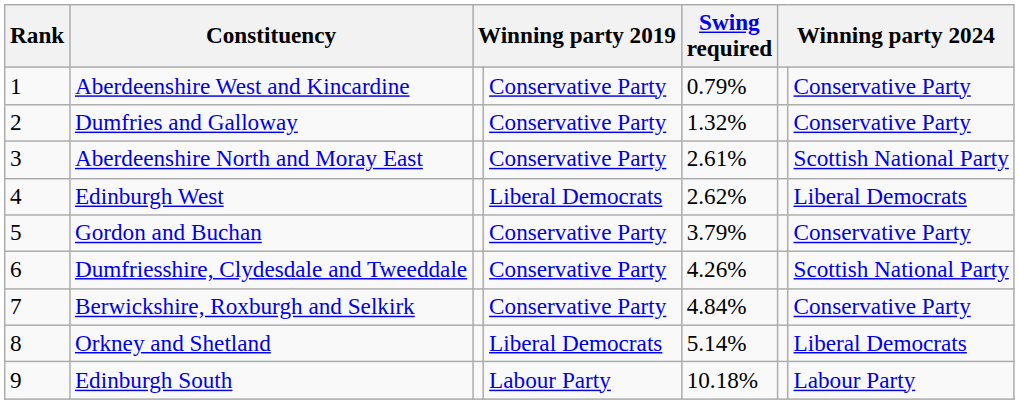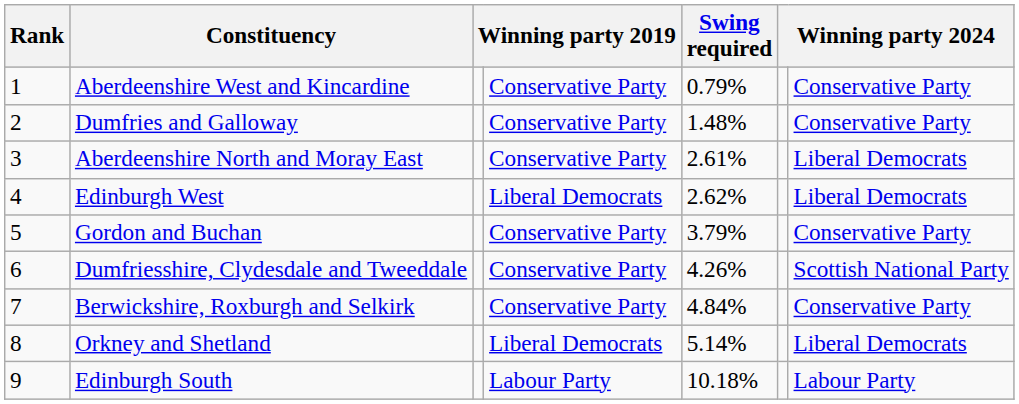Dumfries and Galloway | Swing required: 1.32% -> 1.48%
Aberdeenshire North and Moray East | column 7: Scottish National Party -> Liberal Democrats
